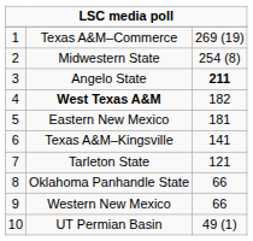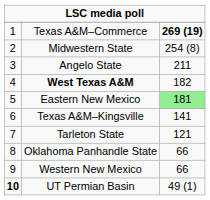Texas A&M–Commerce | column 3: normal -> bold
Angelo State | column 3: bold -> normal
Eastern New Mexico | column 3: no background -> lightgreen background
UT Permian Basin | column 1: normal -> bold
